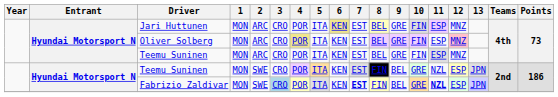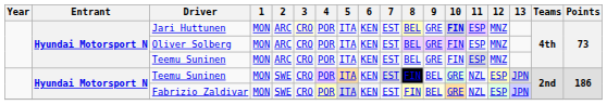Jari Huttunen | 3: no background -> lightyellow background
Jari Huttunen | 6: khaki background -> no background
Jari Huttunen | 10: normal -> bold
Oliver Solberg | 4: khaki background -> no background
Oliver Solberg | 12: pink background -> no background
Fabrizio Zaldivar | 3: lightblue background -> no background
Fabrizio Zaldivar | 7: bold -> normal
Fabrizio Zaldivar | 9: no background -> lightyellow background
Fabrizio Zaldivar | 11: bold -> normal
